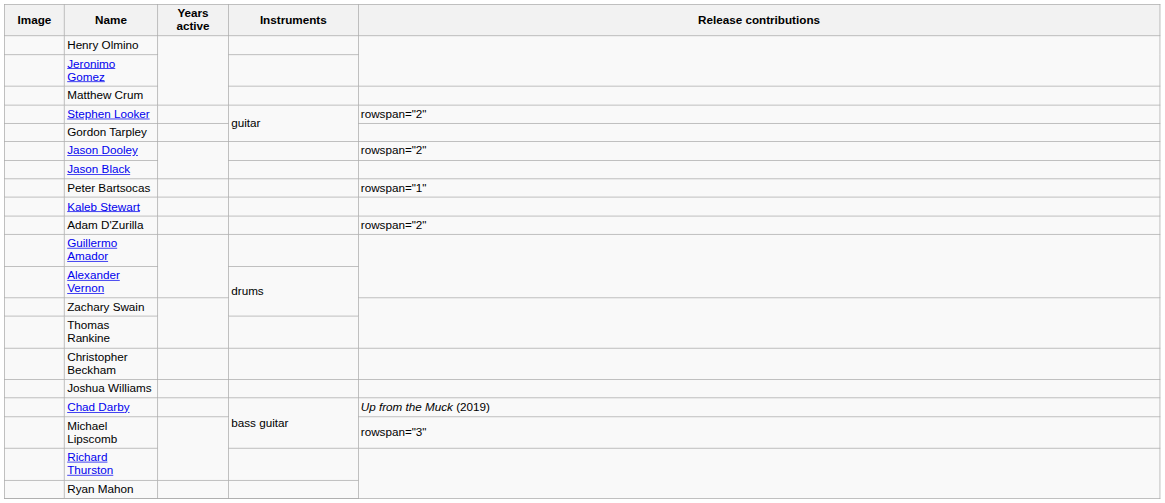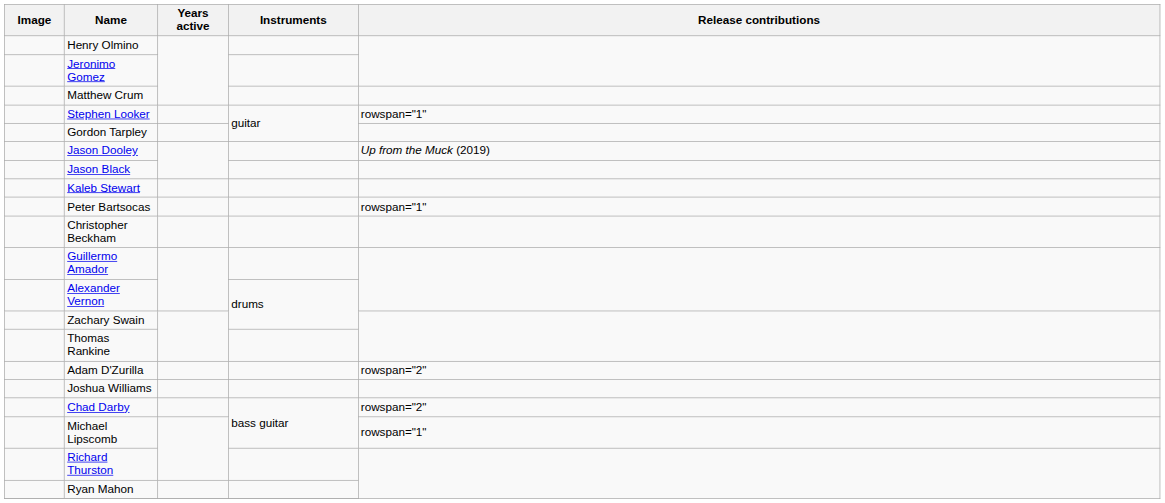Stephen Looker | Release contributions: rowspan="2" -> rowspan="1"
Jason Dooley | Release contributions: rowspan="2" -> Up from the Muck (2019)
rows swapped: Kaleb Stewart <-> Peter Bartsocas
rows swapped: Christopher Beckham <-> Adam D'Zurilla
Chad Darby | Release contributions: Up from the Muck (2019) -> rowspan="2"
Michael Lipscomb | Release contributions: rowspan="3" -> rowspan="1"
